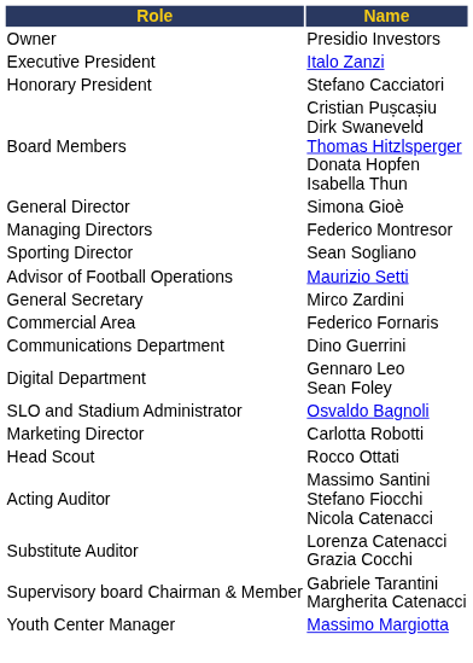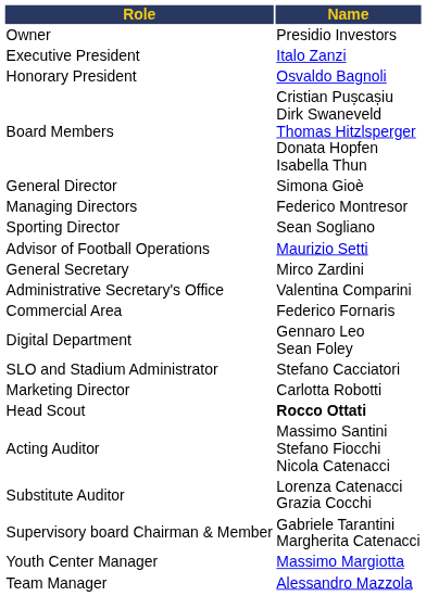Honorary President | Name: Stefano Cacciatori -> Osvaldo Bagnoli
+ row: Administrative Secretary's Office | Valentina Comparini
- row: Communications Department | Dino Guerrini
SLO and Stadium Administrator | Name: Osvaldo Bagnoli -> Stefano Cacciatori
Head Scout | Name: normal -> bold
+ row: Team Manager | Alessandro Mazzola
